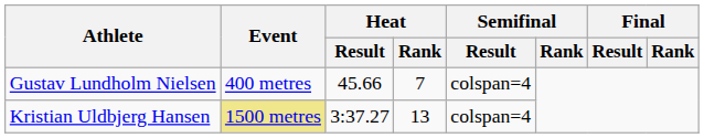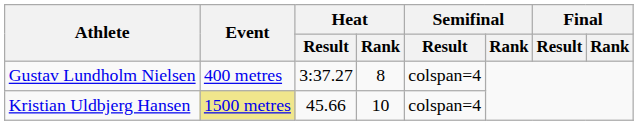Gustav Lundholm Nielsen | Heat / Result: 45.66 -> 3:37.27
Gustav Lundholm Nielsen | Heat / Rank: 7 -> 8
Kristian Uldbjerg Hansen | Heat / Result: 3:37.27 -> 45.66
Kristian Uldbjerg Hansen | Heat / Rank: 13 -> 10
